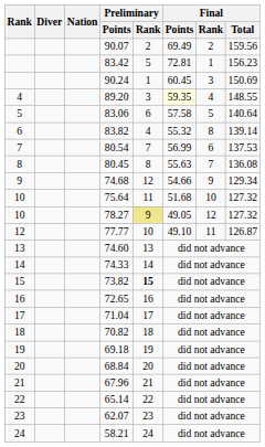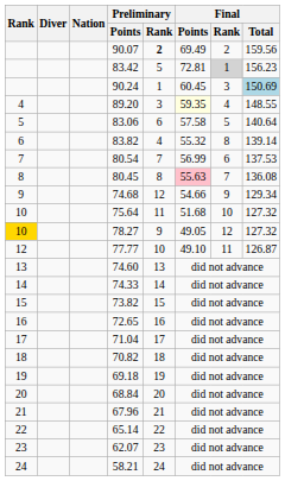90.07 | Preliminary / Rank: normal -> bold
83.42 | Final / Rank: no background -> lightgrey background
90.24 | Final / Total: no background -> lightblue background
80.45 | Final / Points: no background -> pink background
78.27 | Rank: no background -> gold background
78.27 | Preliminary / Rank: khaki background -> no background
73.82 | Preliminary / Rank: bold -> normal
